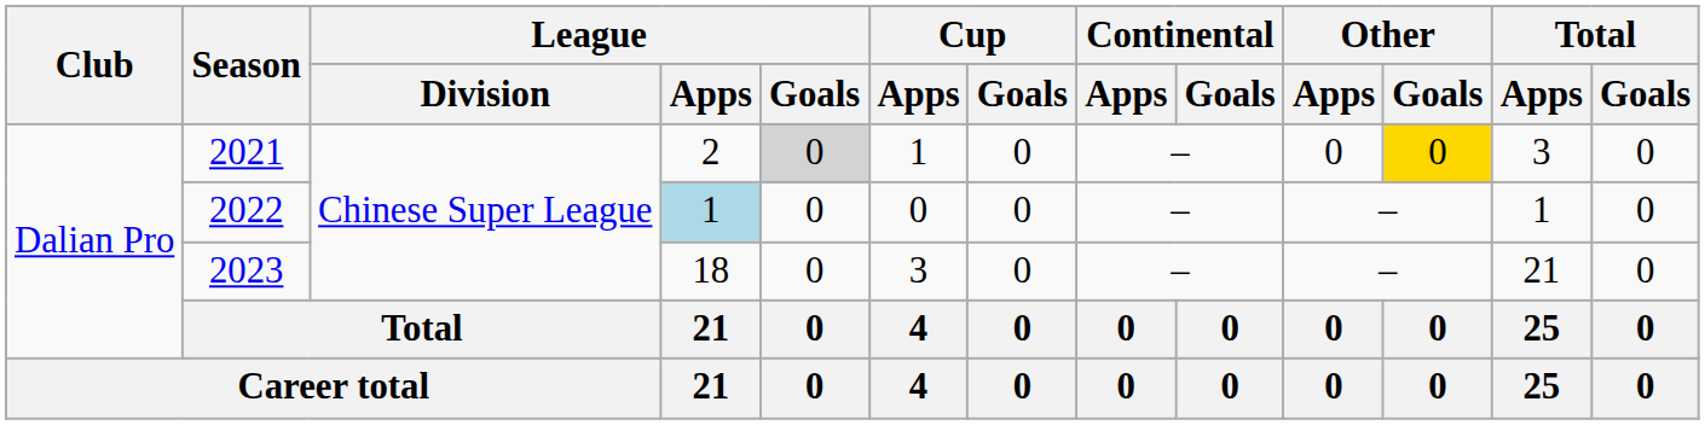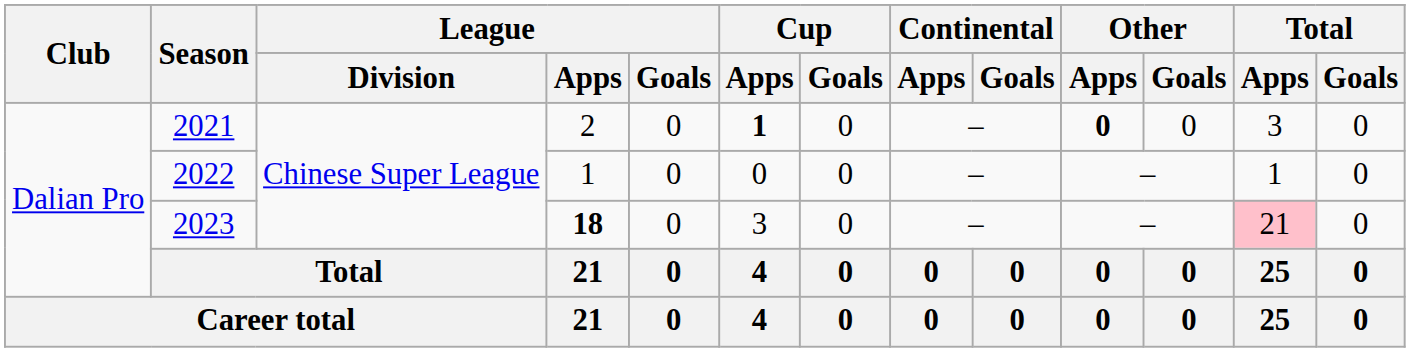2021 | League / Goals: lightgrey background -> no background
2021 | Cup / Apps: normal -> bold
2021 | Other / Apps: normal -> bold
2021 | Other / Goals: gold background -> no background
2022 | League / Apps: lightblue background -> no background
2023 | League / Apps: normal -> bold
2023 | Total / Apps: no background -> pink background
